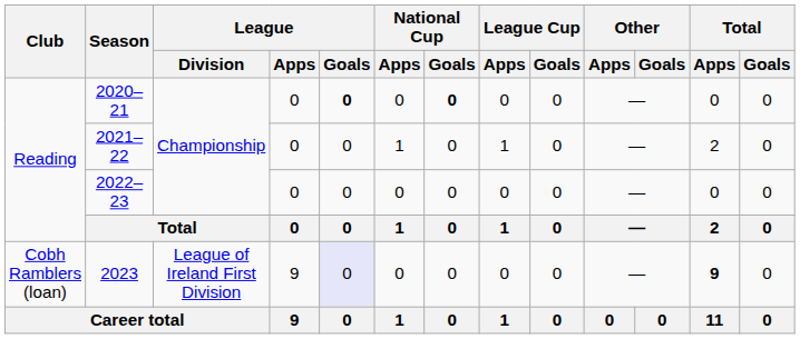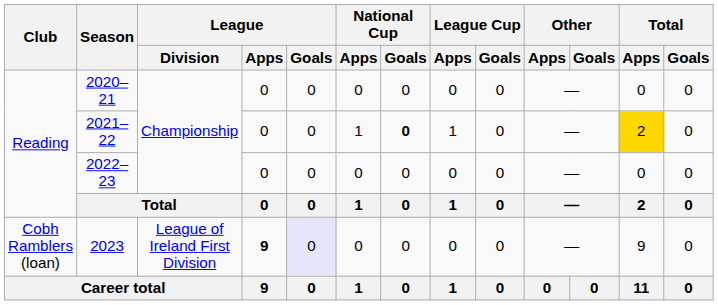2020–21 | League / Goals: bold -> normal
2020–21 | National Cup / Goals: bold -> normal
2021–22 | National Cup / Goals: normal -> bold
2021–22 | Total / Apps: no background -> gold background
2023 | League / Apps: normal -> bold
2023 | Total / Apps: bold -> normal
